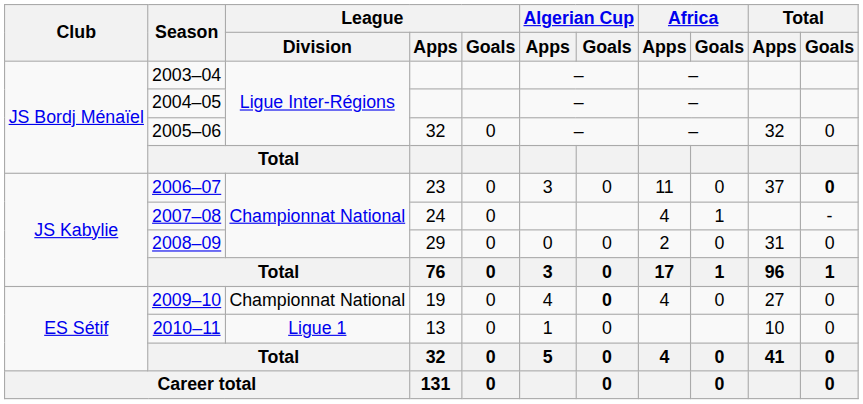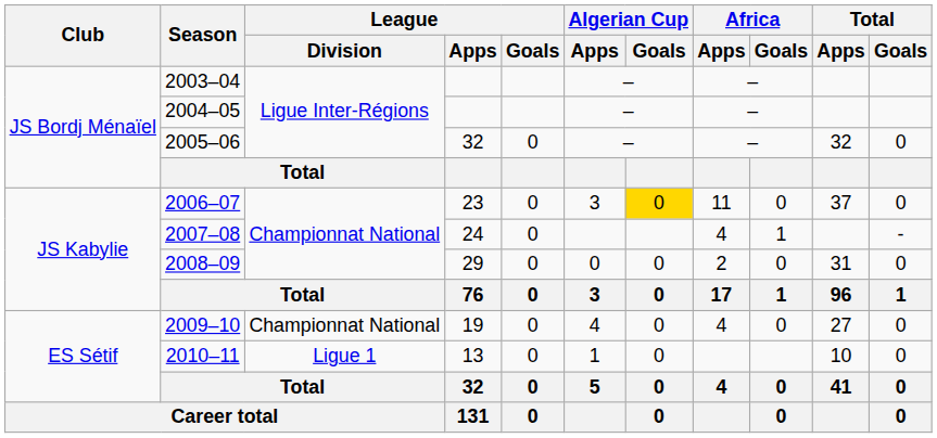2006–07 | Algerian Cup / Goals: no background -> gold background
2006–07 | Total / Goals: bold -> normal
2009–10 | Algerian Cup / Goals: bold -> normal
